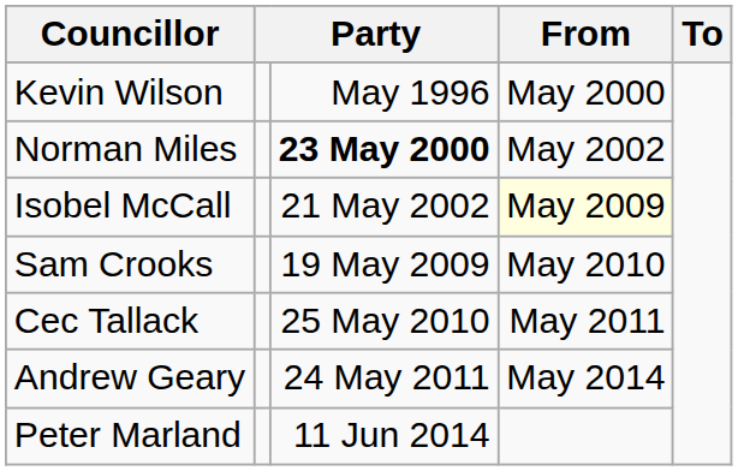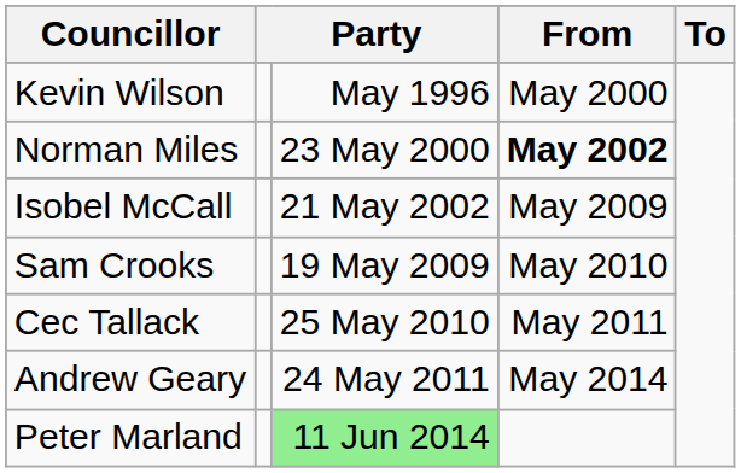Norman Miles | column 3: bold -> normal
Norman Miles | From: normal -> bold
Isobel McCall | From: lightyellow background -> no background
Peter Marland | column 3: no background -> lightgreen background
